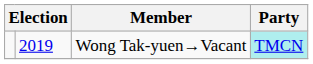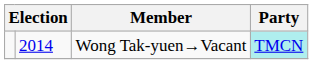Wong Tak-yuen→Vacant | column 2: 2019 -> 2014
